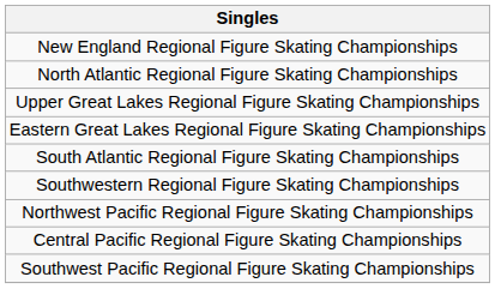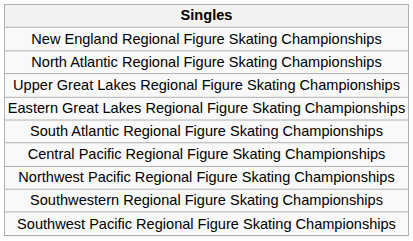row 7 | column 1: Southwestern Regional Figure Skating Championships -> Central Pacific Regional Figure Skating Championships
row 9 | column 1: Central Pacific Regional Figure Skating Championships -> Southwestern Regional Figure Skating Championships
